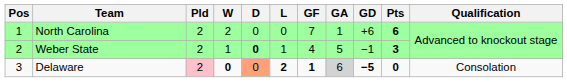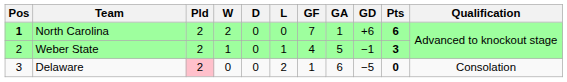North Carolina | Pos: normal -> bold
Weber State | D: bold -> normal
Delaware | W: bold -> normal
Delaware | D: lightsalmon background -> no background
Delaware | L: bold -> normal
Delaware | GF: bold -> normal
Delaware | GA: lightgrey background -> no background
Delaware | GD: bold -> normal
